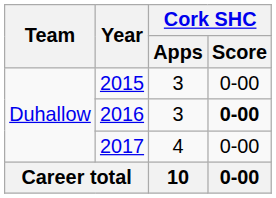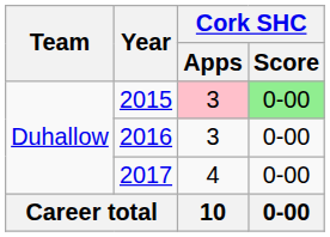2015 | Cork SHC / Apps: no background -> pink background
2015 | Cork SHC / Score: no background -> lightgreen background
2016 | Cork SHC / Score: bold -> normal
